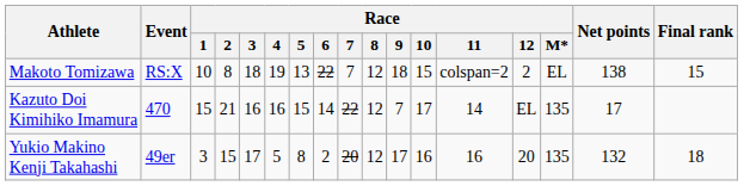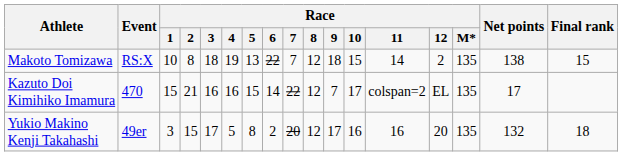Makoto Tomizawa | Race / 11: colspan=2 -> 14
Makoto Tomizawa | Race / M*: EL -> 135
Kazuto Doi Kimihiko Imamura | Race / 11: 14 -> colspan=2
